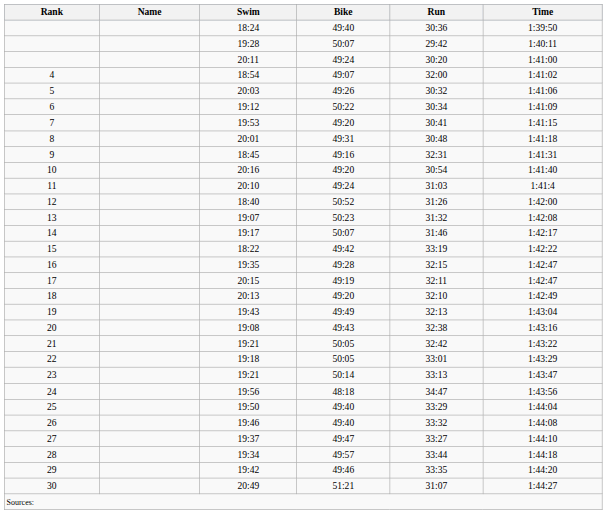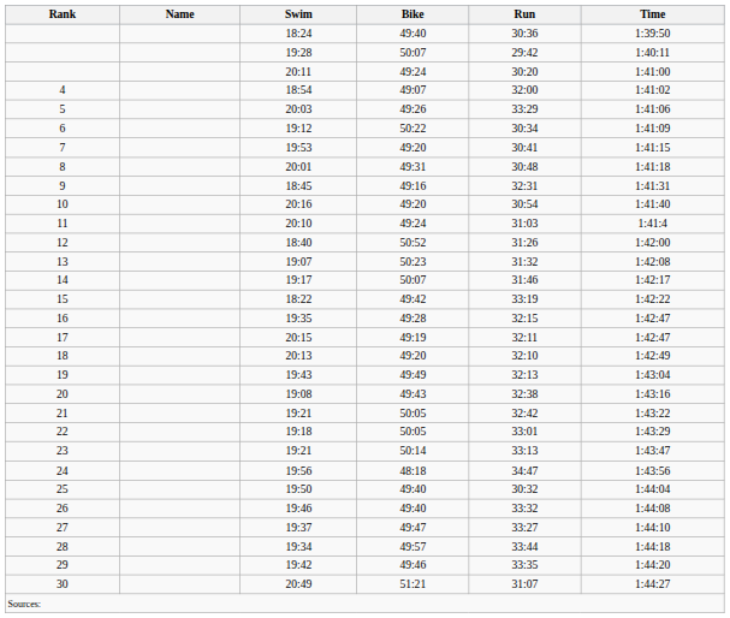20:03 | Run: 30:32 -> 33:29
19:50 | Run: 33:29 -> 30:32
